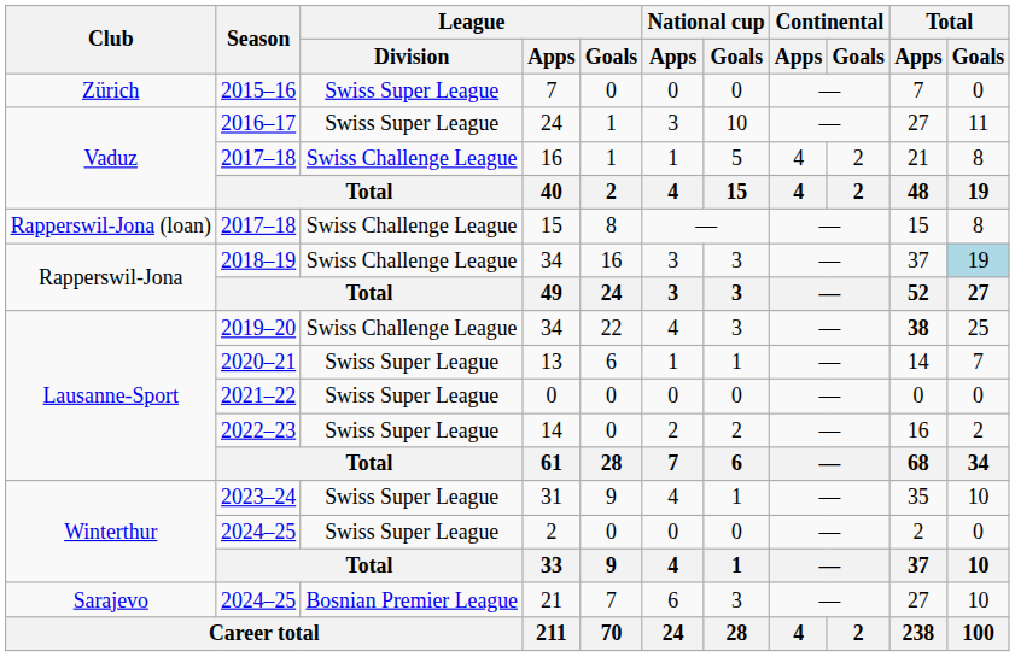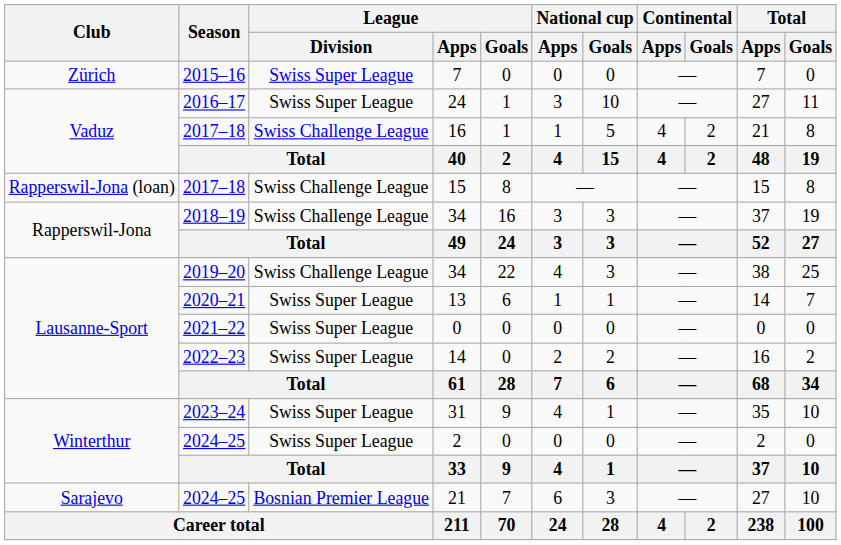2018–19 / 34 | Total / Goals: lightblue background -> no background
2019–20 / 34 | Total / Apps: bold -> normal
